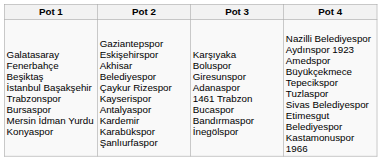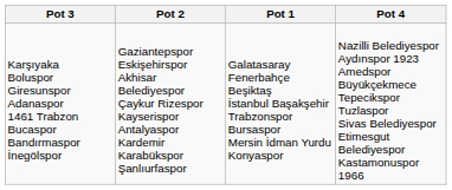columns swapped: Pot 1 <-> Pot 3
